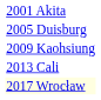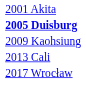2005 Duisburg | column 1: normal -> bold
2017 Wrocław | column 1: lightyellow background -> no background
